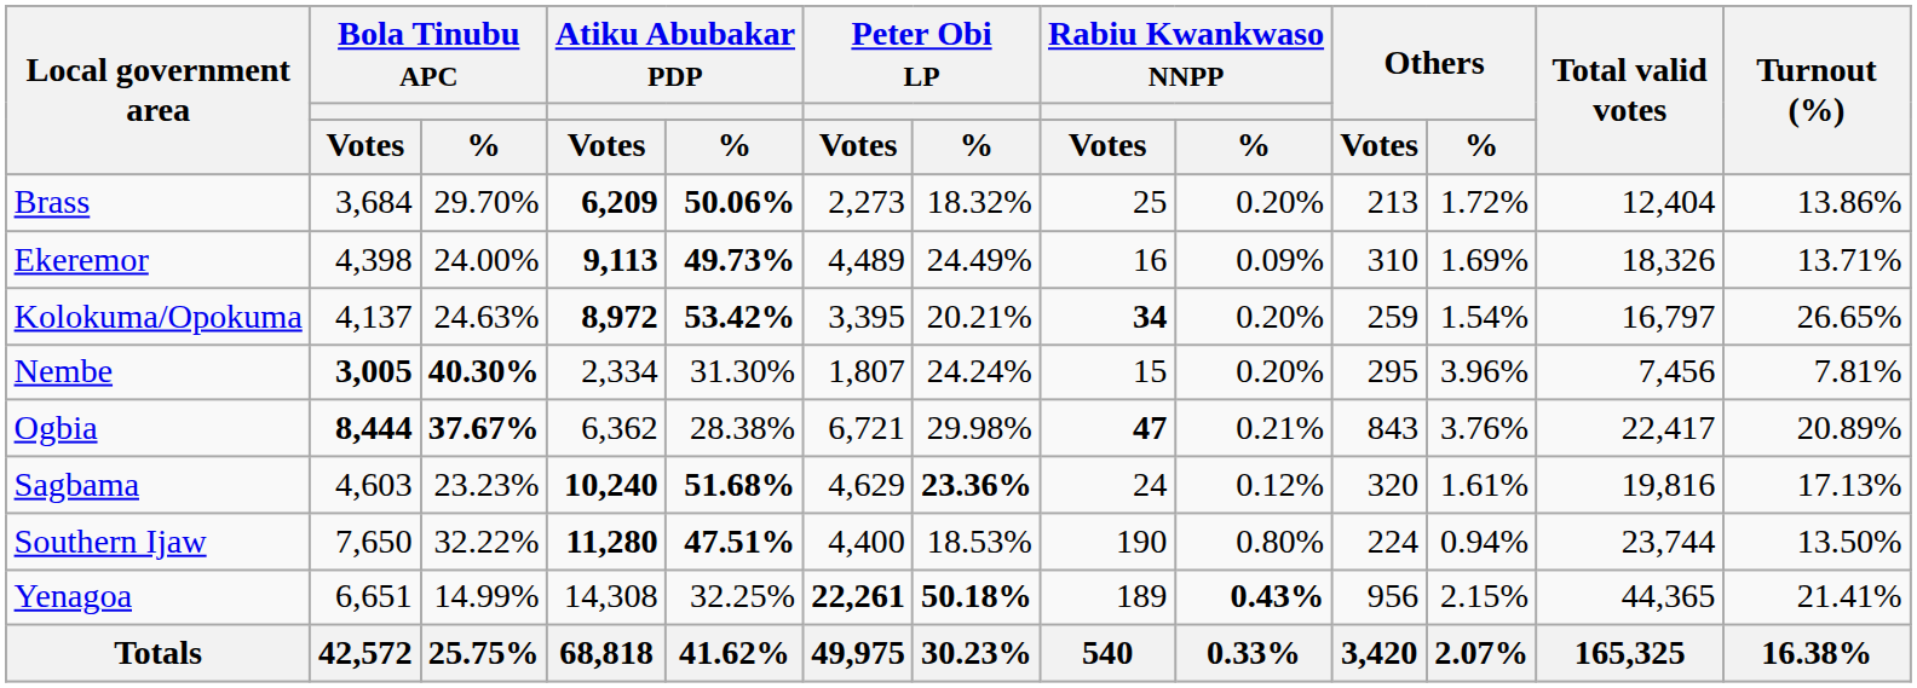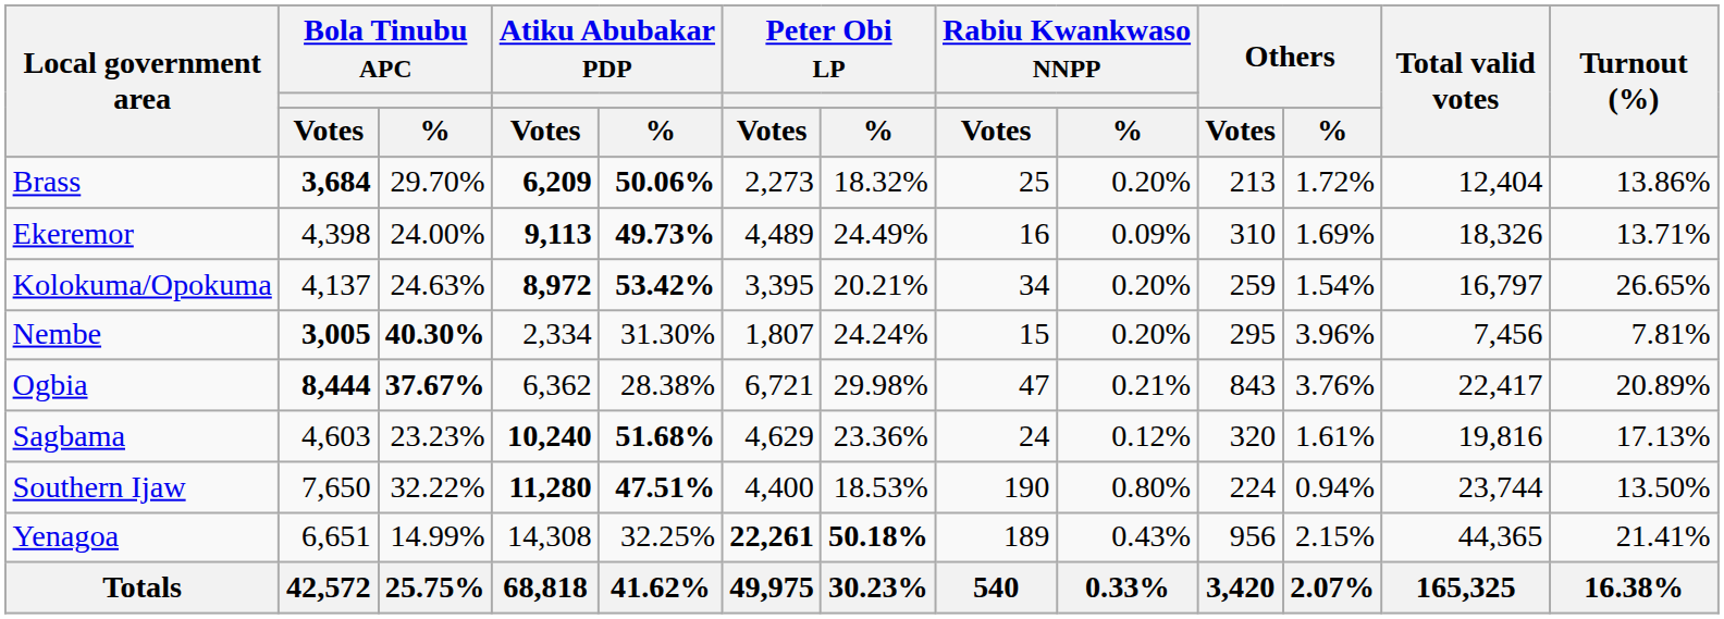Brass | Bola Tinubu APC / Votes: normal -> bold
Kolokuma/Opokuma | Rabiu Kwankwaso NNPP / Votes: bold -> normal
Ogbia | Rabiu Kwankwaso NNPP / Votes: bold -> normal
Sagbama | Peter Obi LP / %: bold -> normal
Yenagoa | Rabiu Kwankwaso NNPP / %: bold -> normal
